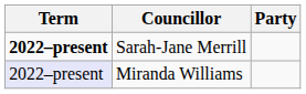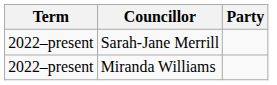Sarah-Jane Merrill | Term: bold -> normal
Miranda Williams | Term: lavender background -> no background
